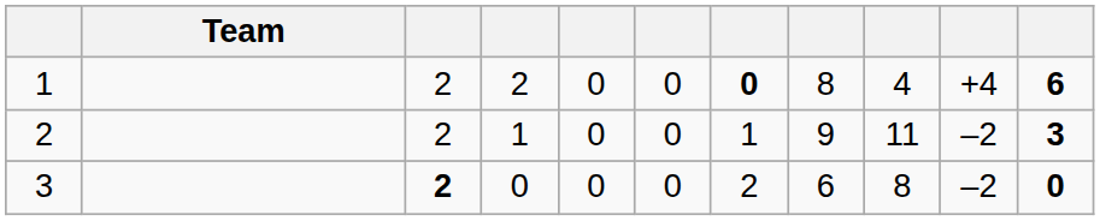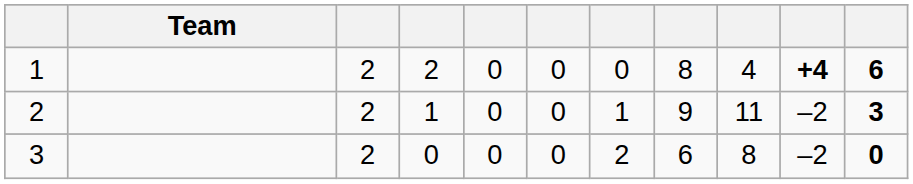row 2 | column 7: bold -> normal
row 2 | column 10: normal -> bold
row 4 | column 3: bold -> normal
